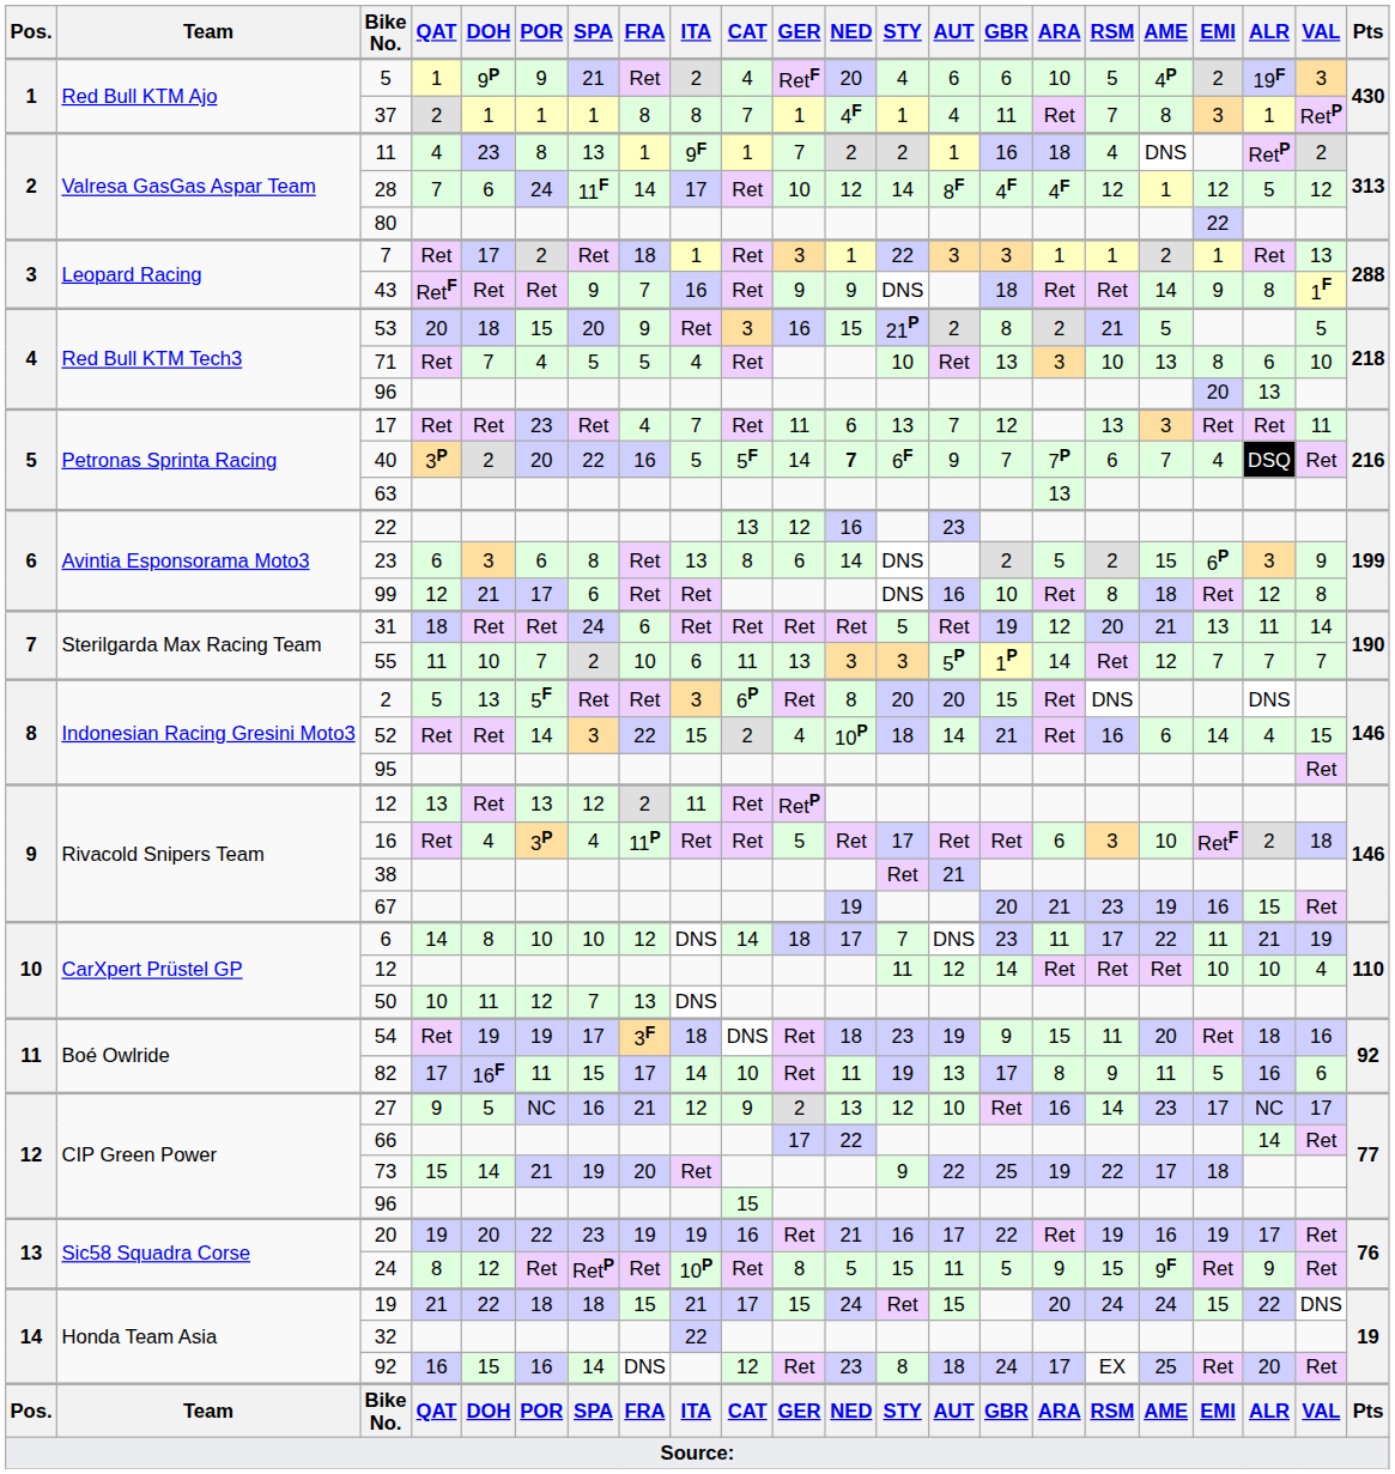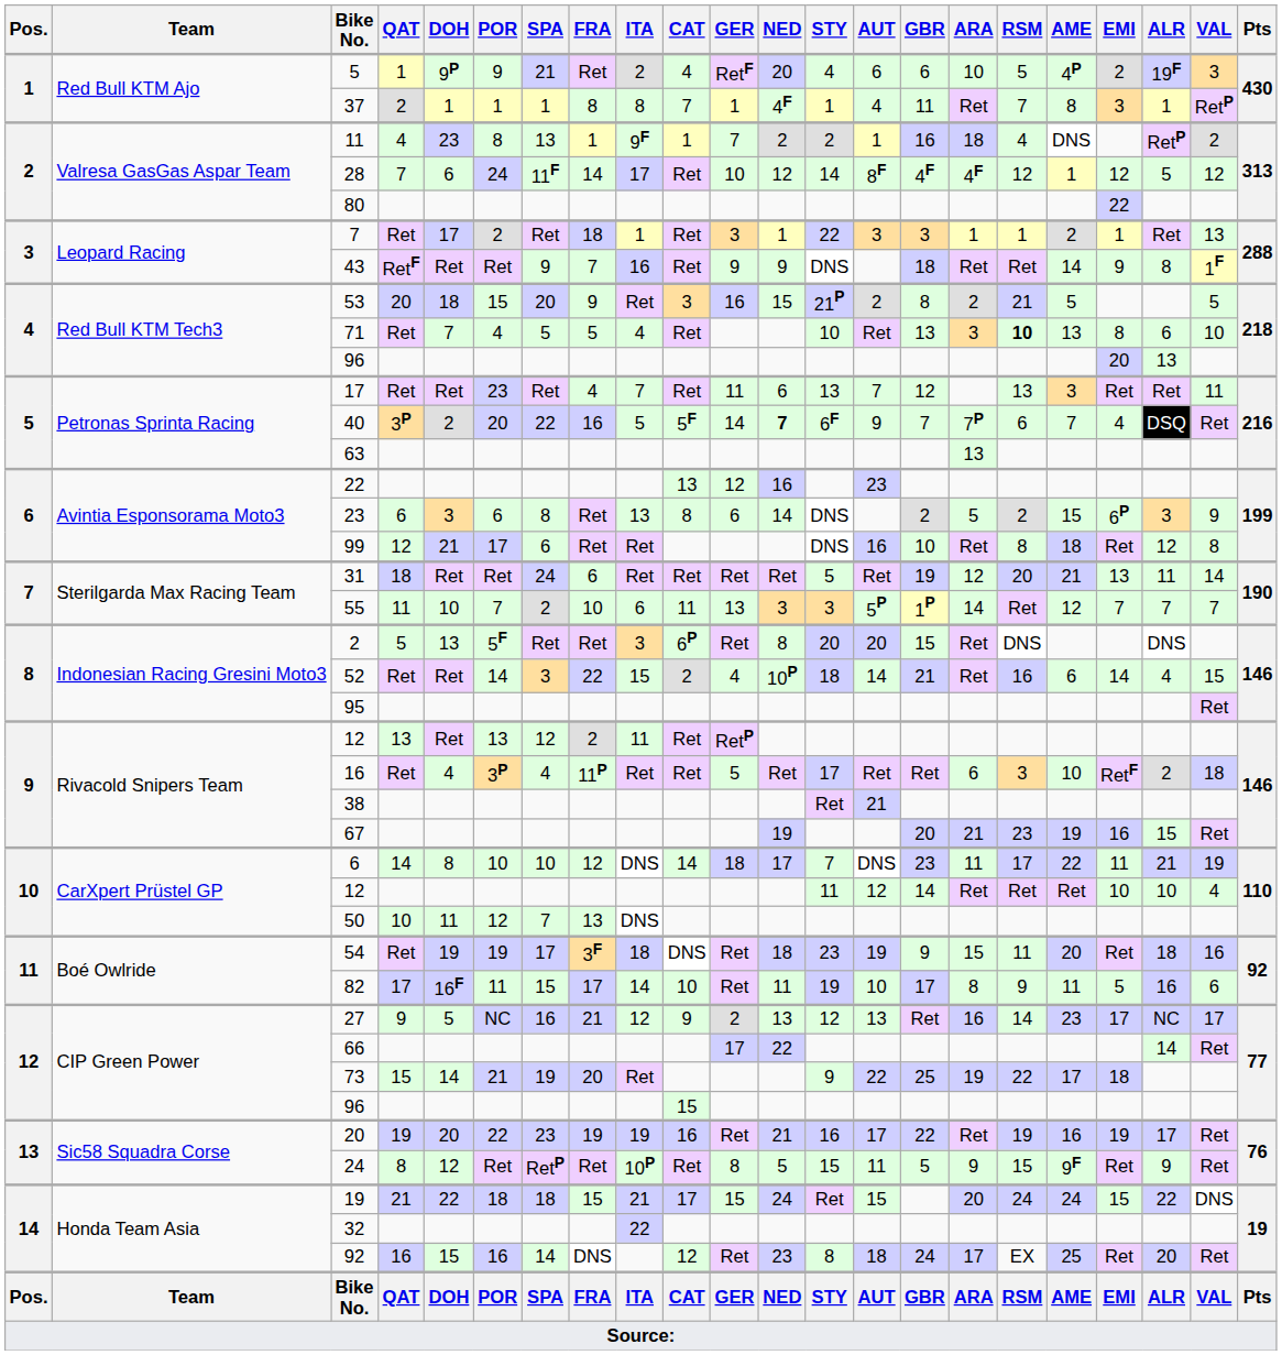71 | RSM: normal -> bold
82 | AUT: 13 -> 10
27 | AUT: 10 -> 13
